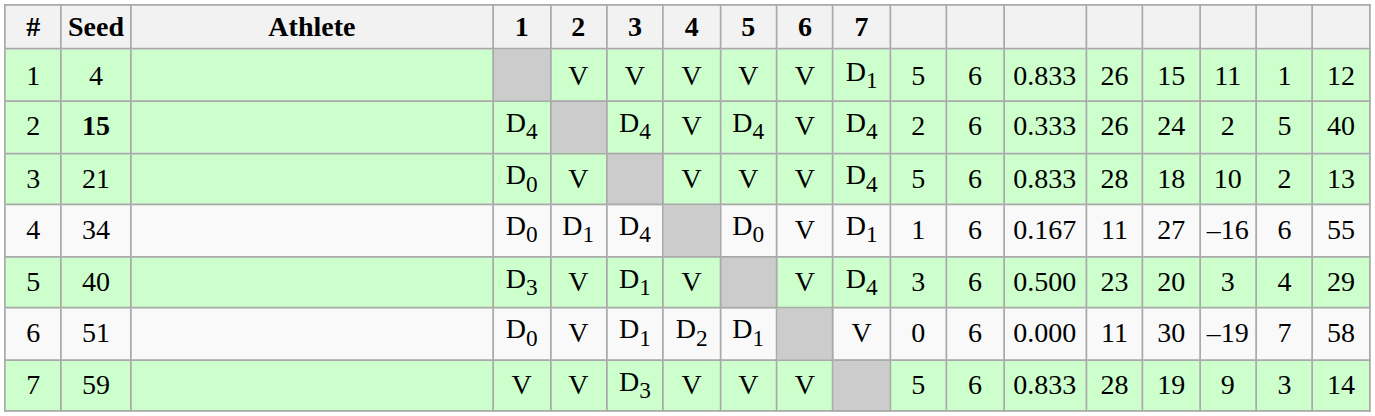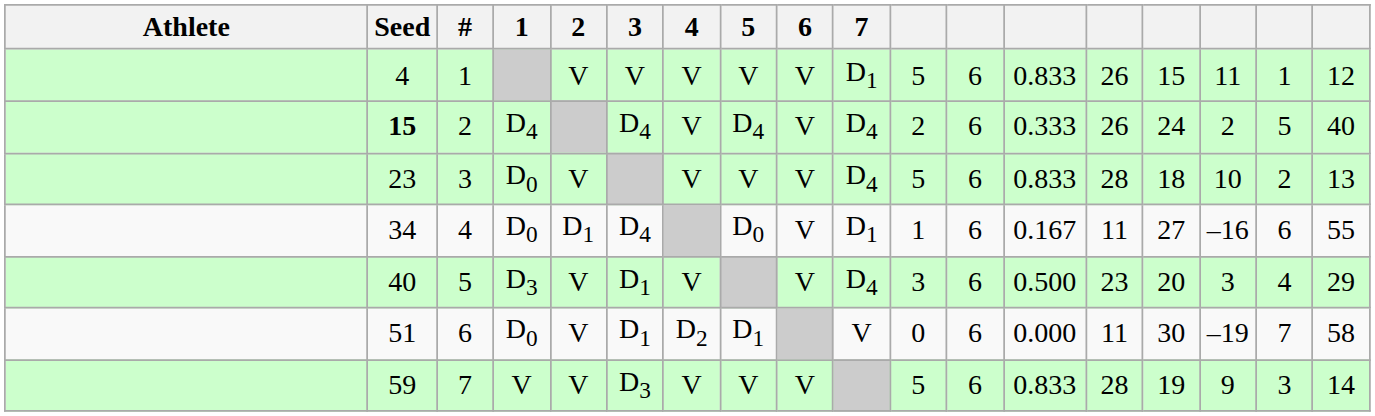columns swapped: # <-> Athlete
row 4 | Seed: 21 -> 23
